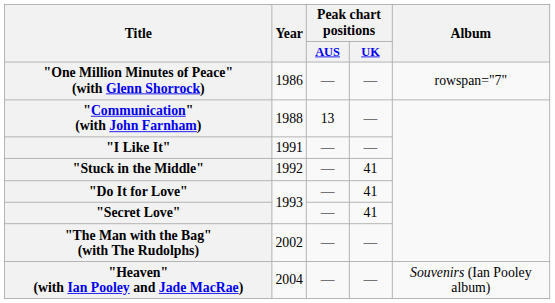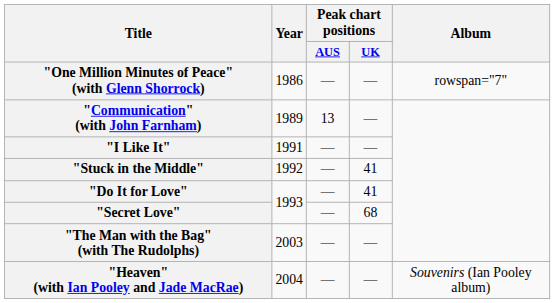"Communication" (with John Farnham) | Year: 1988 -> 1989
"Secret Love" | Peak chart positions / UK: 41 -> 68
"The Man with the Bag" (with The Rudolphs) | Year: 2002 -> 2003
